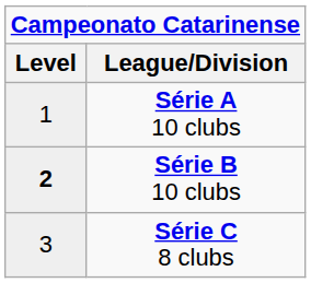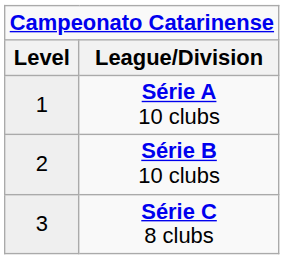Série B 10 clubs | Level: bold -> normal
